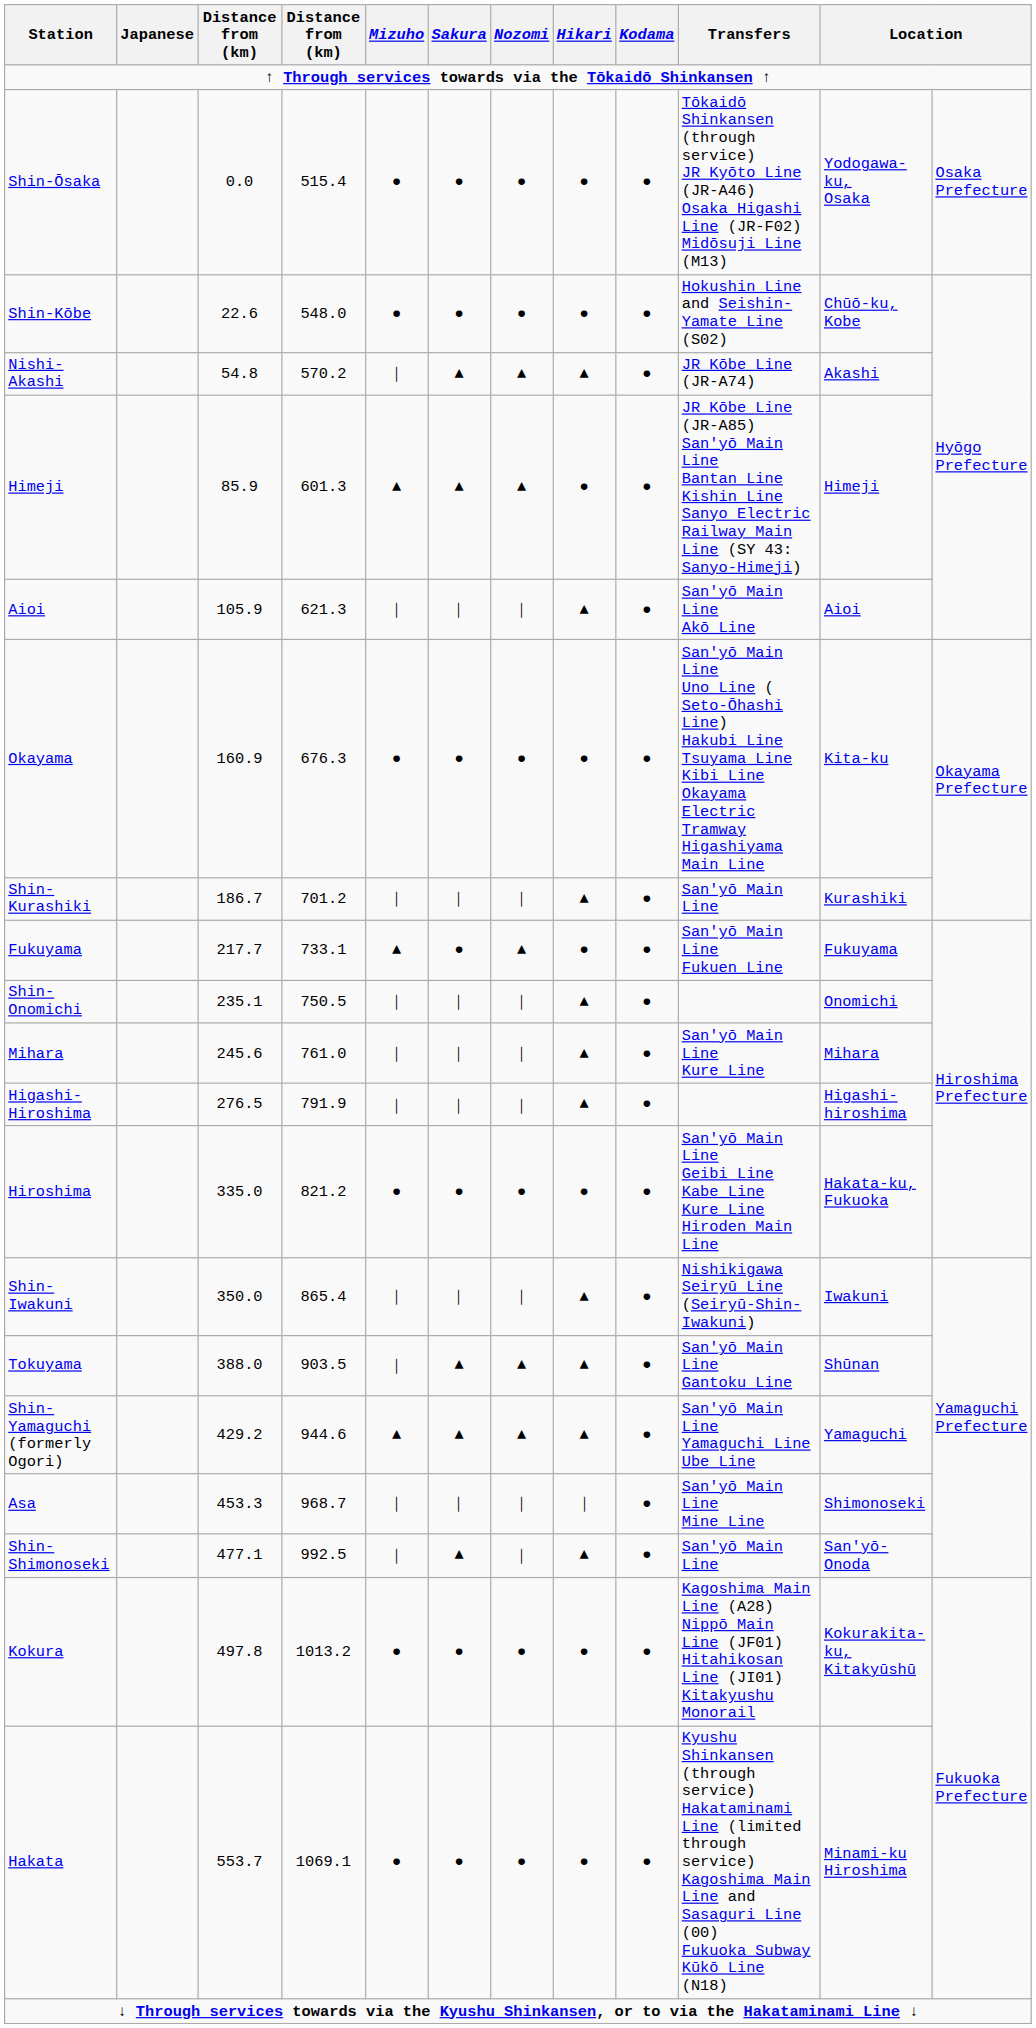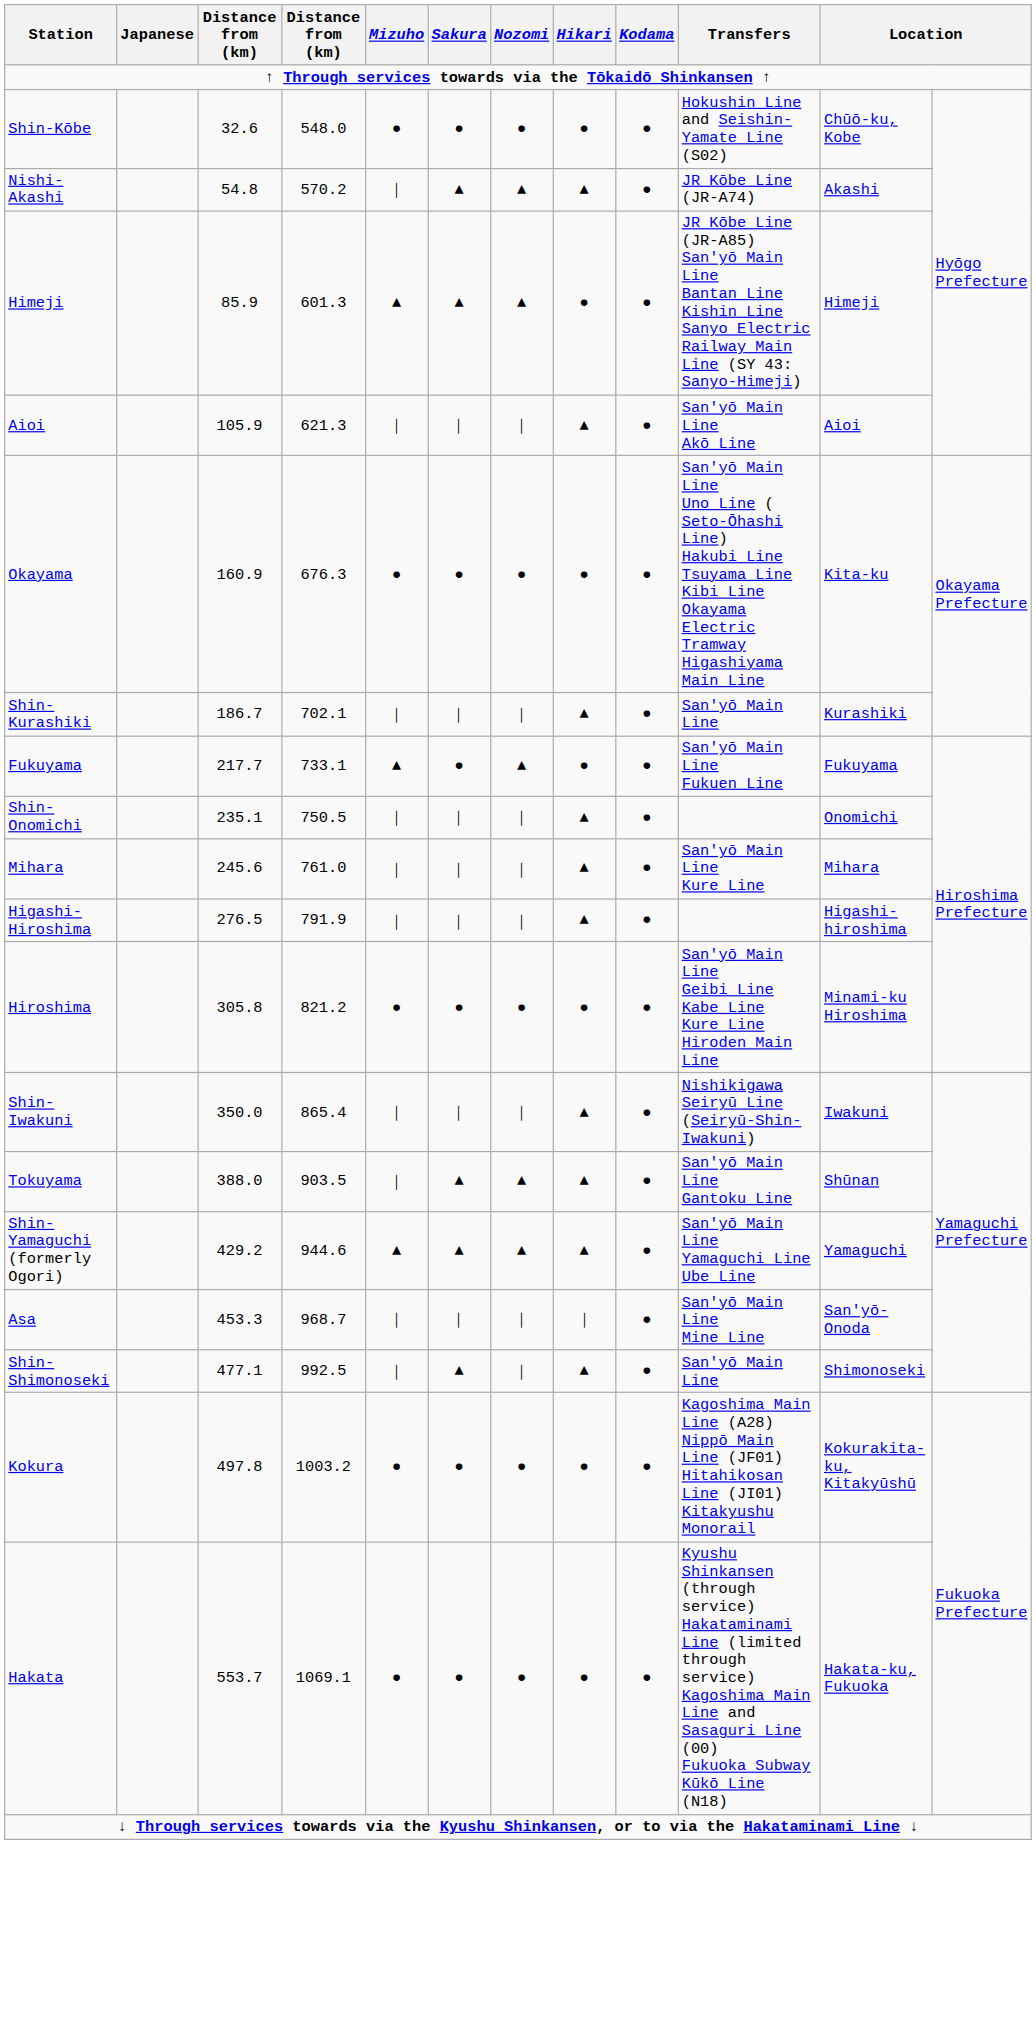- row: Shin-Ōsaka | 0.0 | 515.4 | ● | ● | ● | ● | ● | Tōkaidō Shinkansen (through service) JR Kyōto Line (JR-A46) Osaka Higashi Line (JR-F02) Midōsuji Line (M13) | Yodogawa-ku, Osaka | Osaka Prefecture
Shin-Kōbe | column 3: 22.6 -> 32.6
Shin-Kurashiki | column 4: 701.2 -> 702.1
Hiroshima | column 3: 335.0 -> 305.8
Hiroshima | column 11: Hakata-ku, Fukuoka -> Minami-ku Hiroshima
Asa | column 11: Shimonoseki -> San'yō-Onoda
Shin-Shimonoseki | column 11: San'yō-Onoda -> Shimonoseki
Kokura | column 4: 1013.2 -> 1003.2
Hakata | column 11: Minami-ku Hiroshima -> Hakata-ku, Fukuoka
